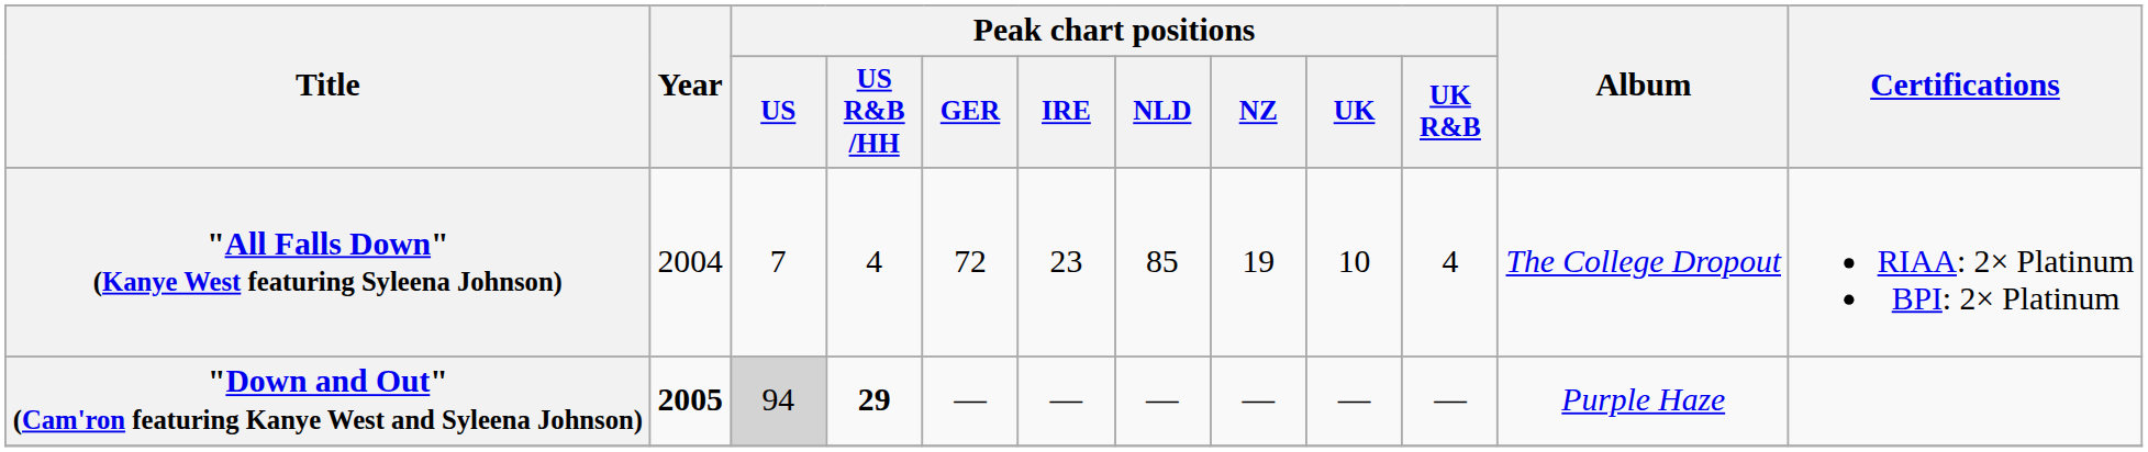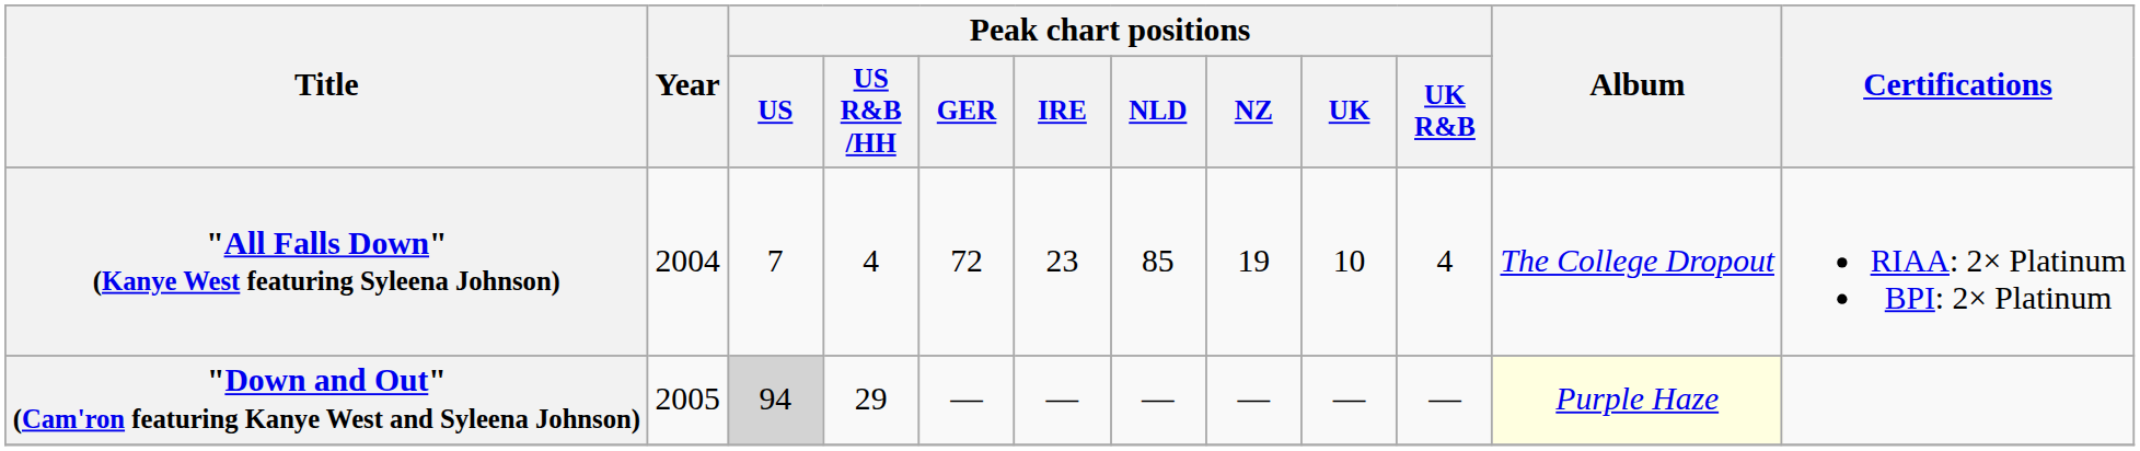row 4 | Year: bold -> normal
row 4 | Peak chart positions / US R&B /HH: bold -> normal
row 4 | Album: no background -> lightyellow background
